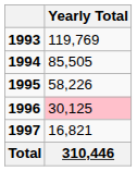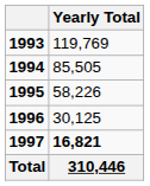1996 | Yearly Total: pink background -> no background
1997 | Yearly Total: normal -> bold
